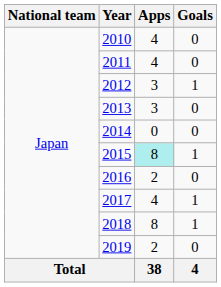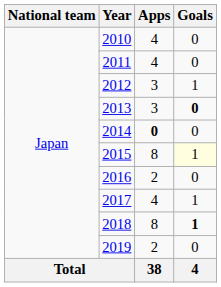2013 | Goals: normal -> bold
2014 | Apps: normal -> bold
2015 | Apps: paleturquoise background -> no background
2015 | Goals: no background -> lightyellow background
2018 | Goals: normal -> bold
